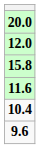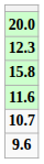row 3 | column 1: 12.0 -> 12.3
row 6 | column 1: 10.4 -> 10.7
